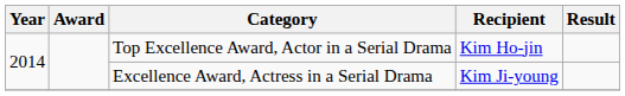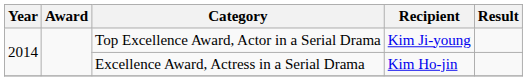Top Excellence Award, Actor in a Serial Drama | Recipient: Kim Ho-jin -> Kim Ji-young
Excellence Award, Actress in a Serial Drama | Recipient: Kim Ji-young -> Kim Ho-jin
